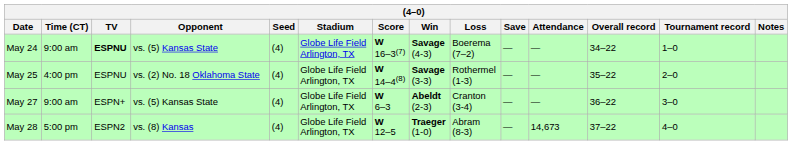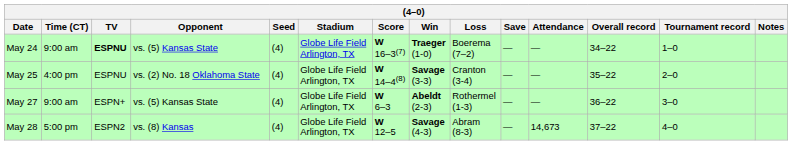May 24 | Win: Savage (4-3) -> Traeger (1-0)
May 25 | Loss: Rothermel (1-3) -> Cranton (3-4)
May 27 | Loss: Cranton (3-4) -> Rothermel (1-3)
May 28 | Win: Traeger (1-0) -> Savage (4-3)
